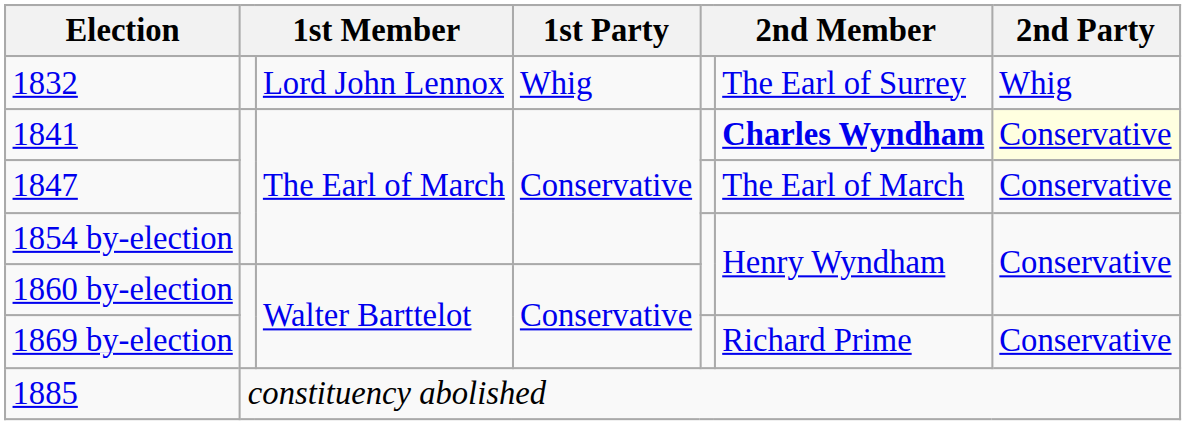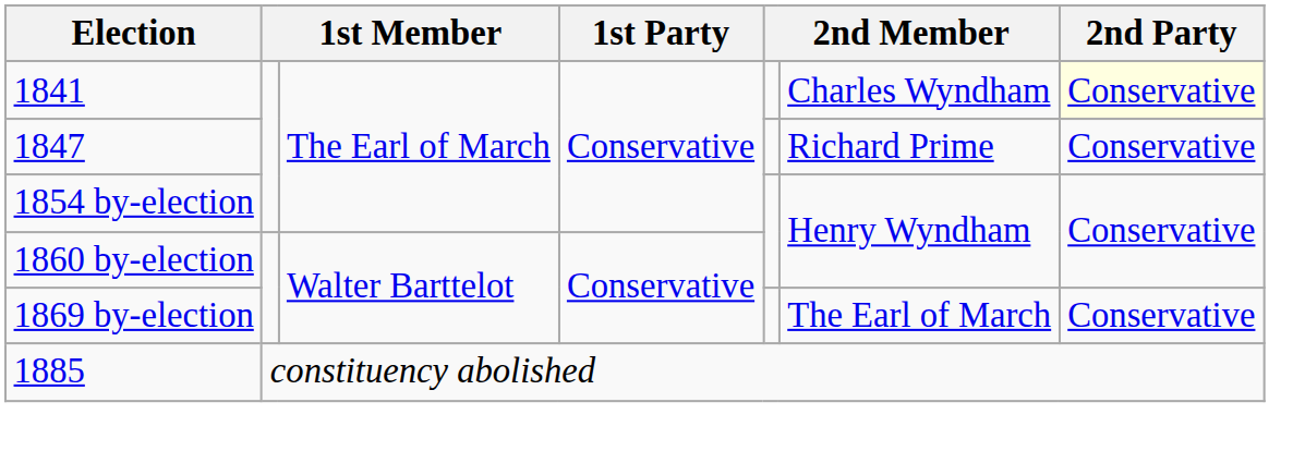- row: 1832 | Lord John Lennox | Whig | The Earl of Surrey | Whig
1841 | column 6: bold -> normal
1847 | column 6: The Earl of March -> Richard Prime
1869 by-election | column 6: Richard Prime -> The Earl of March
